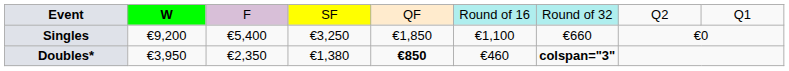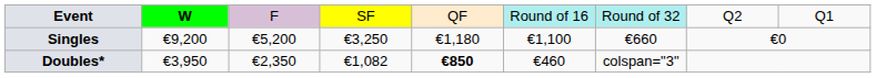Singles | column 3: €5,400 -> €5,200
Singles | column 5: €1,850 -> €1,180
Doubles* | column 4: €1,380 -> €1,082
Doubles* | column 7: bold -> normal
